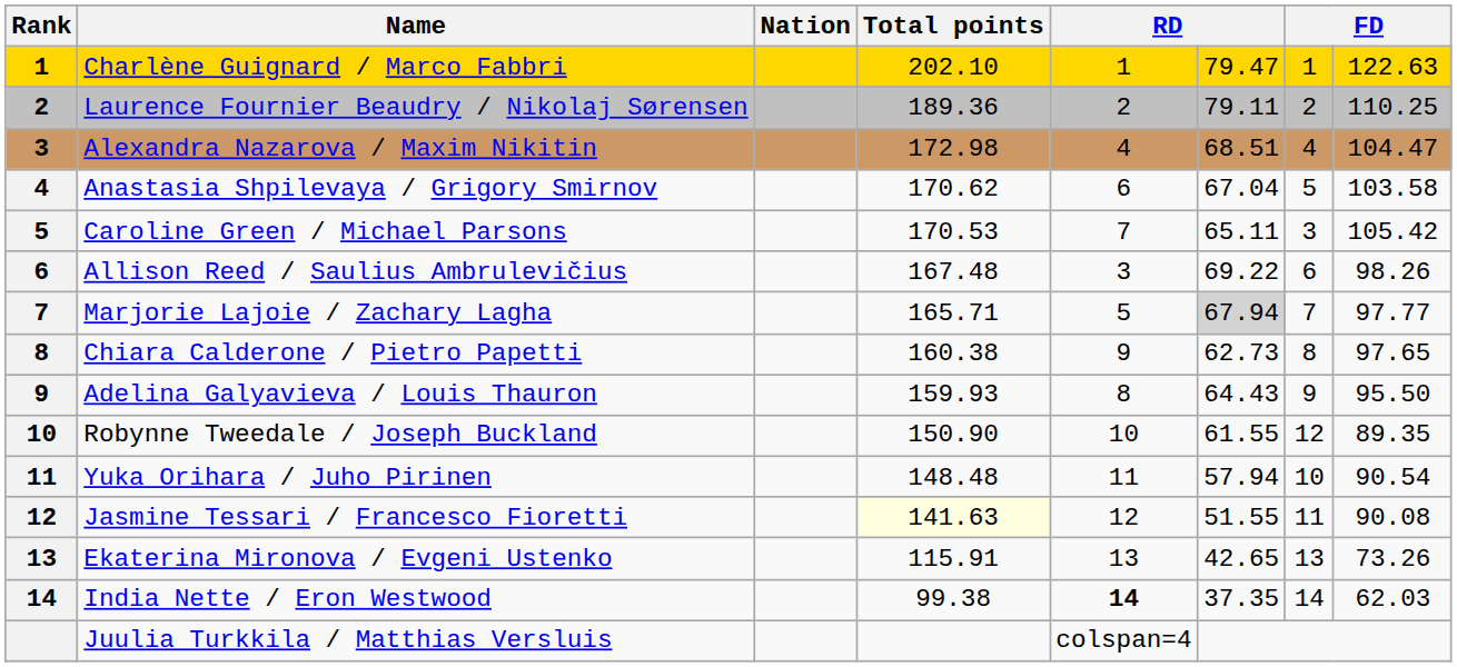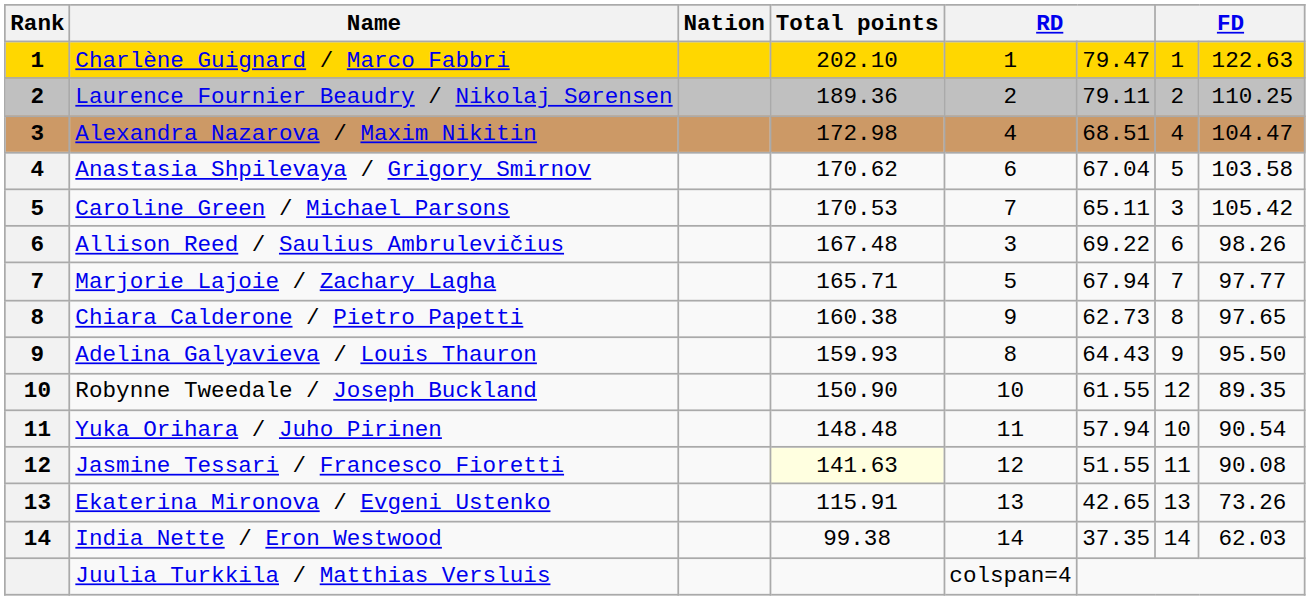Marjorie Lajoie / Zachary Lagha | column 6: lightgrey background -> no background
India Nette / Eron Westwood | column 5: bold -> normal
